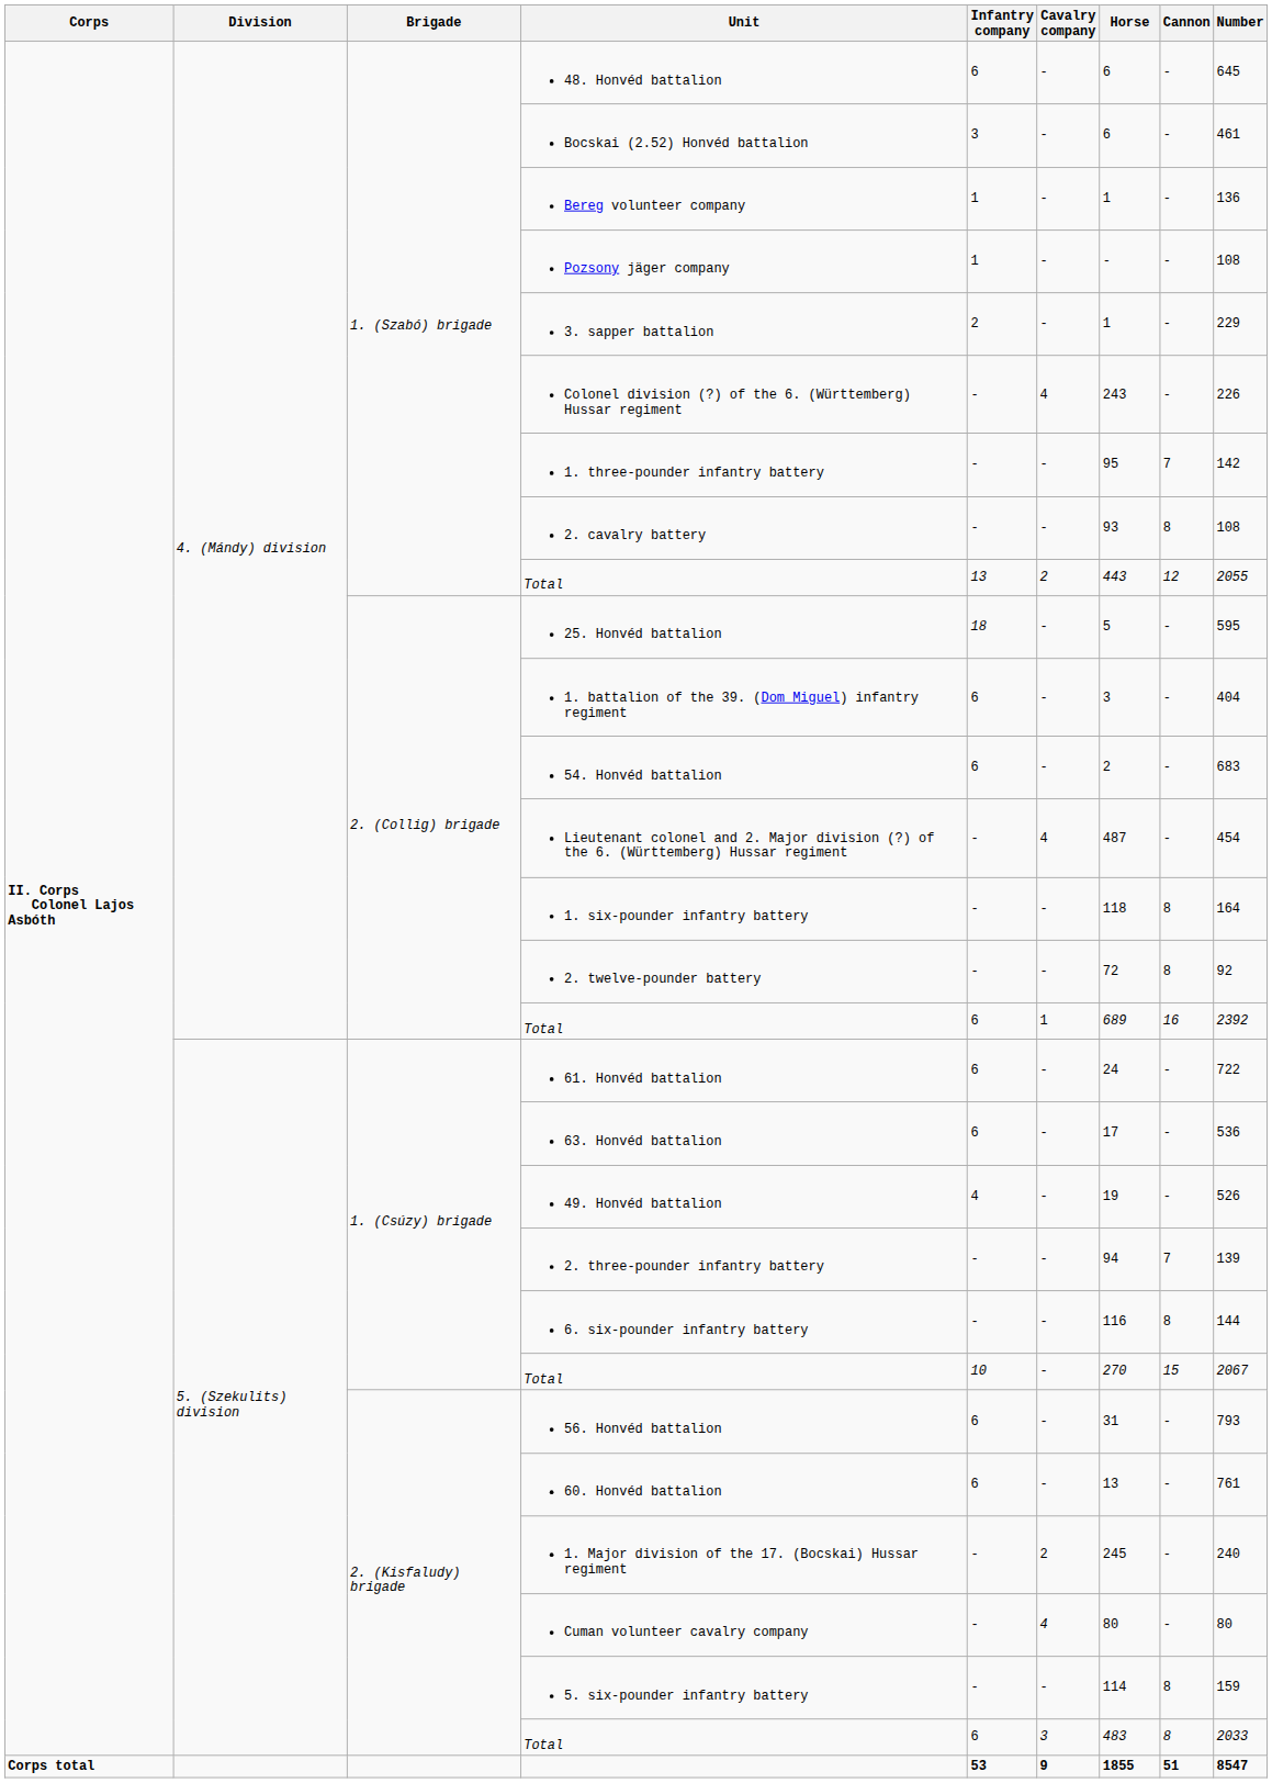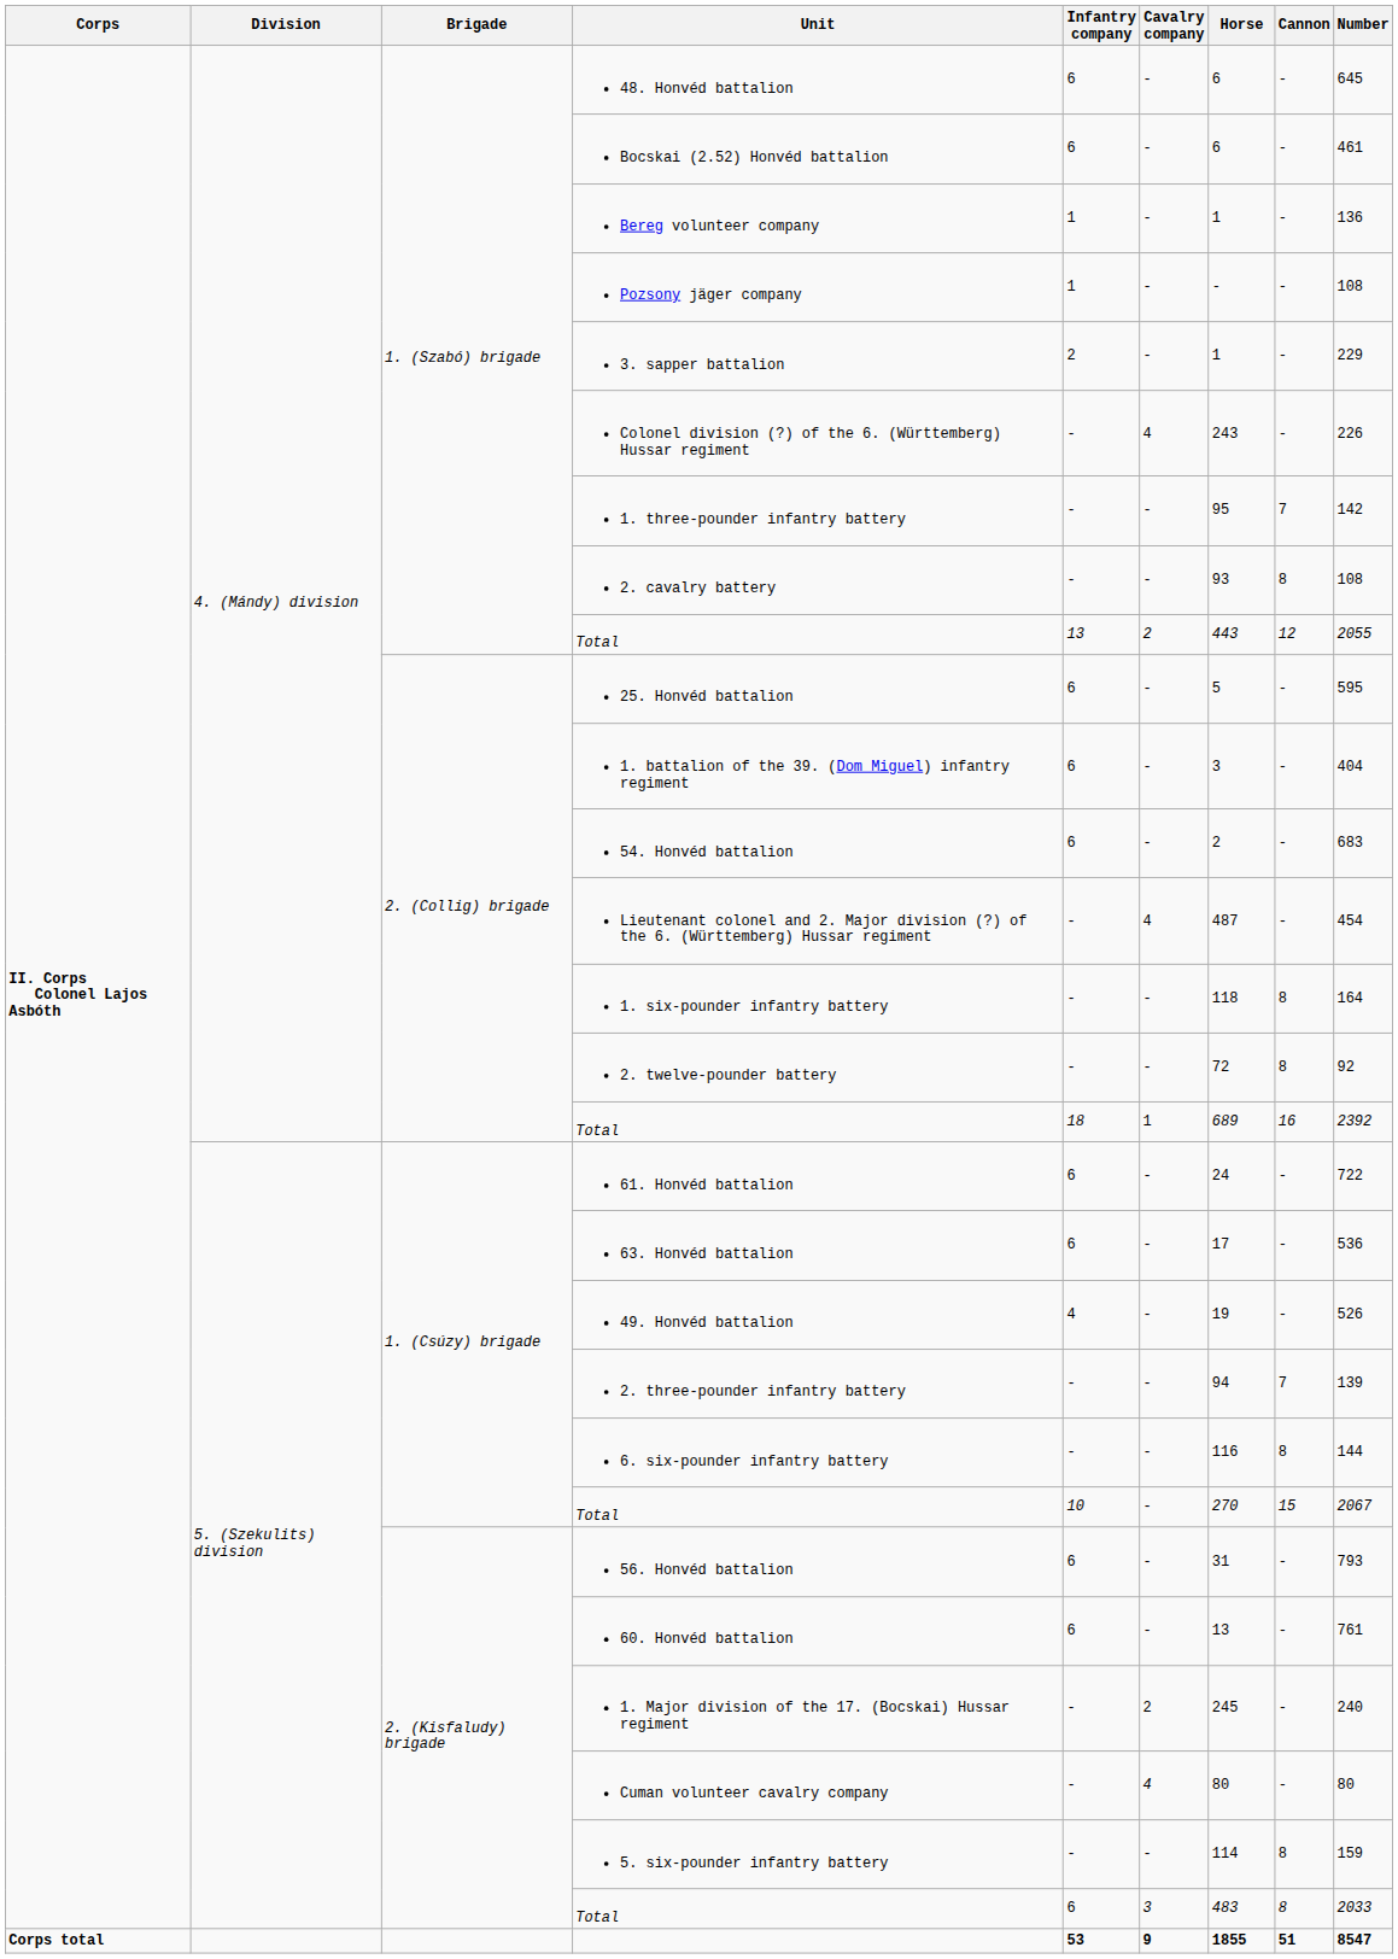Bocskai (2.52) Honvéd battalion | Infantry company: 3 -> 6
25. Honvéd battalion | Infantry company: 18 -> 6
2. (Collig) brigade / Total | Infantry company: 6 -> 18
